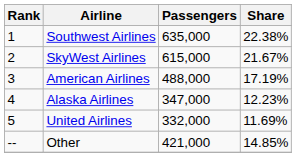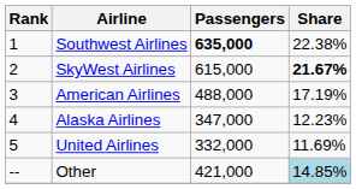Southwest Airlines | Passengers: normal -> bold
SkyWest Airlines | Share: normal -> bold
Other | Share: no background -> lightblue background
